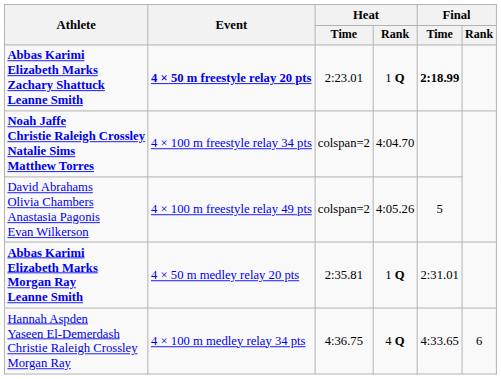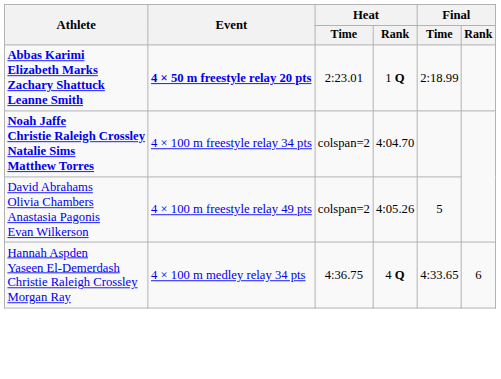Abbas Karimi Elizabeth Marks Zachary Shattuck Leanne Smith | Final / Time: bold -> normal
- row: Abbas Karimi Elizabeth Marks Morgan Ray Leanne Smith | 4 × 50 m medley relay 20 pts | 2:35.81 | 1 Q | 2:31.01
